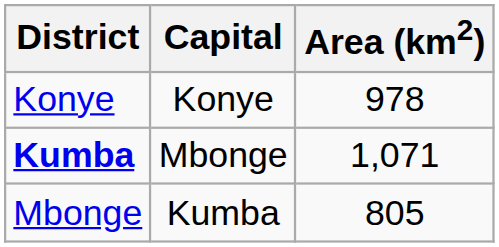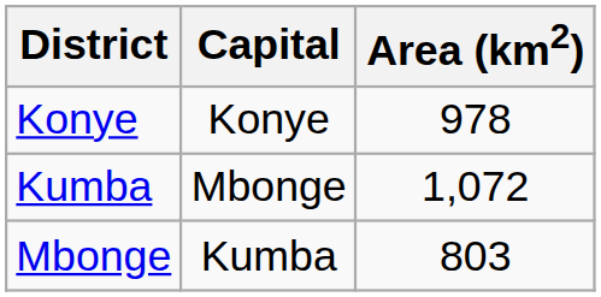row 3 | District: bold -> normal
row 3 | Area (km2): 1,071 -> 1,072
row 4 | Area (km2): 805 -> 803
